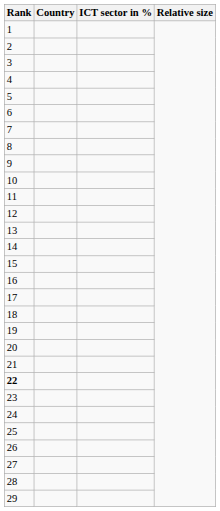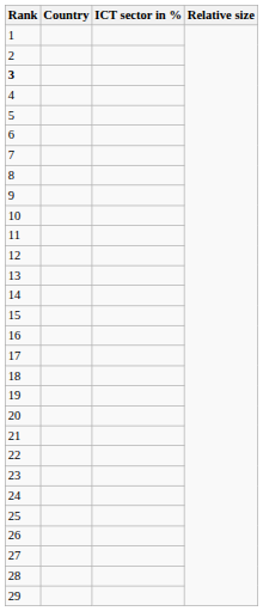3 | Rank: normal -> bold
22 | Rank: bold -> normal
